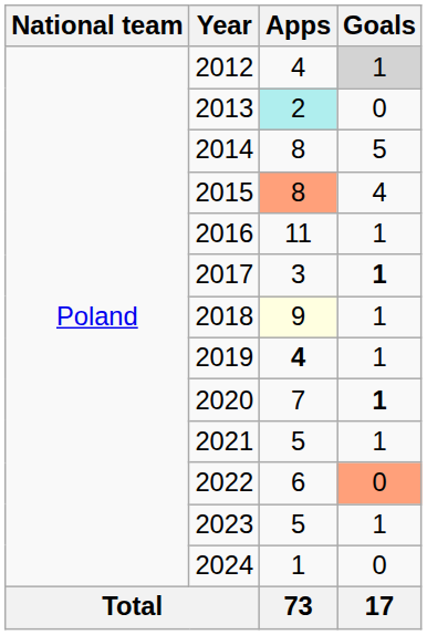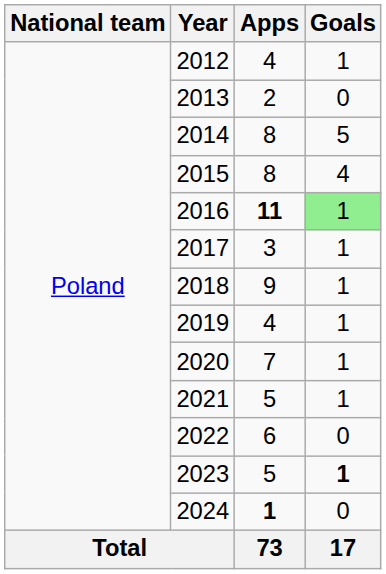2012 | Goals: lightgrey background -> no background
2013 | Apps: paleturquoise background -> no background
2015 | Apps: lightsalmon background -> no background
2016 | Apps: normal -> bold
2016 | Goals: no background -> lightgreen background
2017 | Goals: bold -> normal
2018 | Apps: lightyellow background -> no background
2019 | Apps: bold -> normal
2020 | Goals: bold -> normal
2022 | Goals: lightsalmon background -> no background
2023 | Goals: normal -> bold
2024 | Apps: normal -> bold
